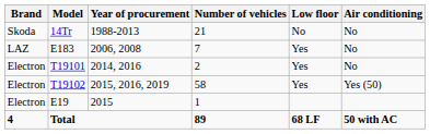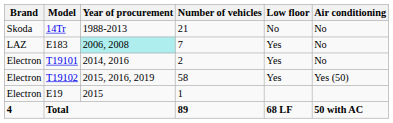E183 | Year of procurement: no background -> paleturquoise background
